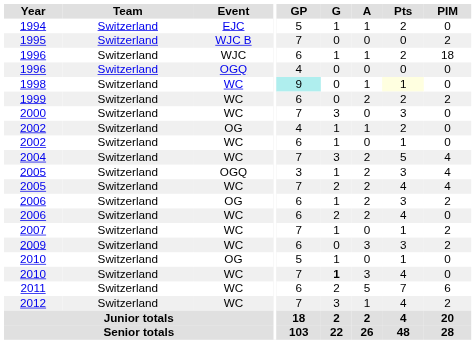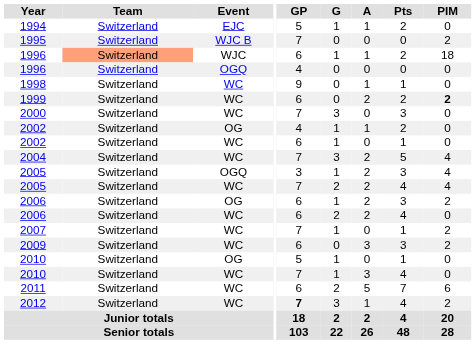1996 / WJC | Team: no background -> lightsalmon background
1998 | GP: paleturquoise background -> no background
1998 | Pts: lightyellow background -> no background
1999 | PIM: normal -> bold
2010 / WC | G: bold -> normal
2012 | GP: normal -> bold
